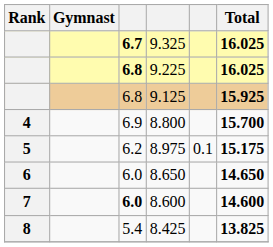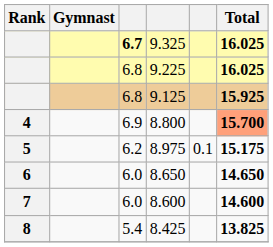9.225 | column 3: bold -> normal
8.800 | Total: no background -> lightsalmon background
8.600 | column 3: bold -> normal
